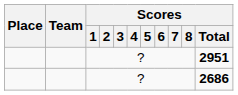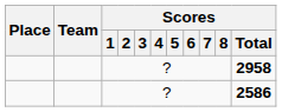row 3 | Scores / Total: 2951 -> 2958
row 4 | Scores / Total: 2686 -> 2586
